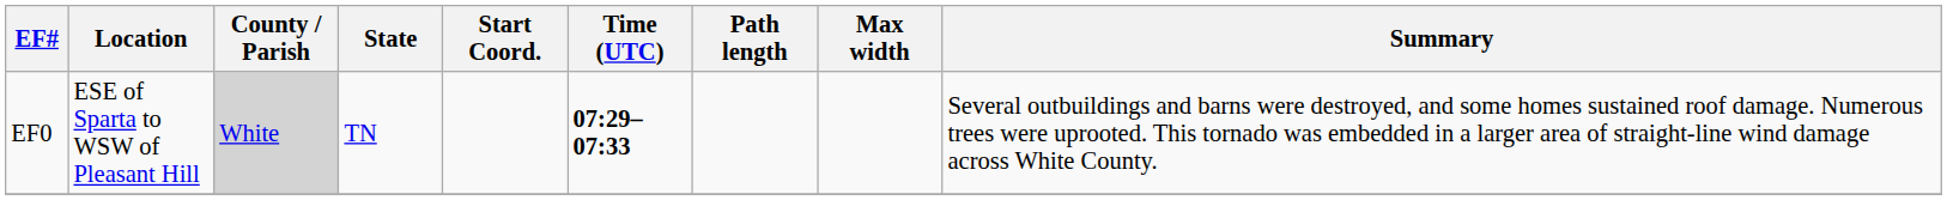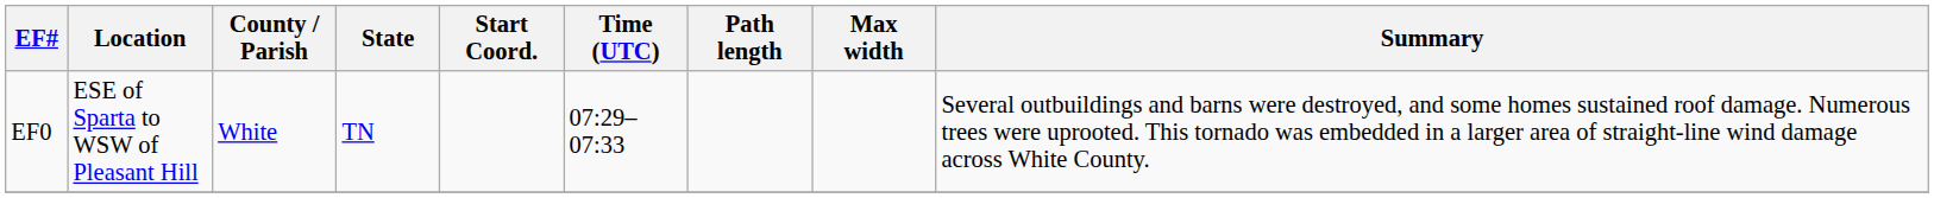EF0 | County / Parish: lightgrey background -> no background
EF0 | Time (UTC): bold -> normal
